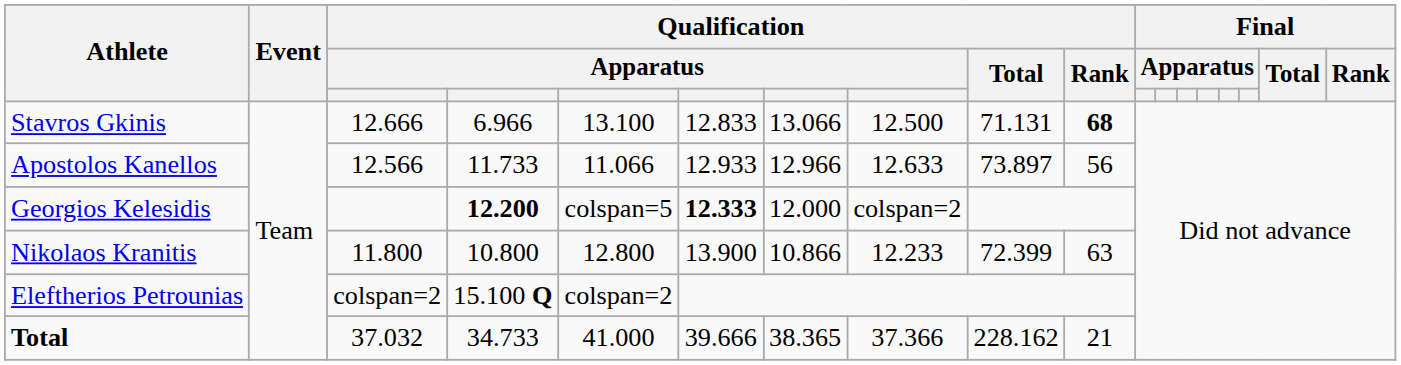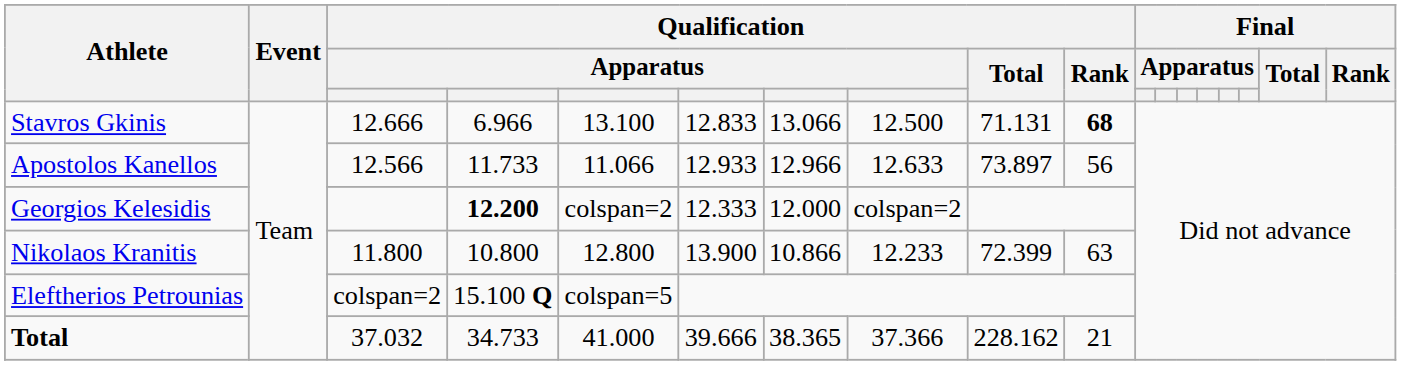Georgios Kelesidis | column 5: colspan=5 -> colspan=2
Georgios Kelesidis | column 6: bold -> normal
Eleftherios Petrounias | column 5: colspan=2 -> colspan=5
